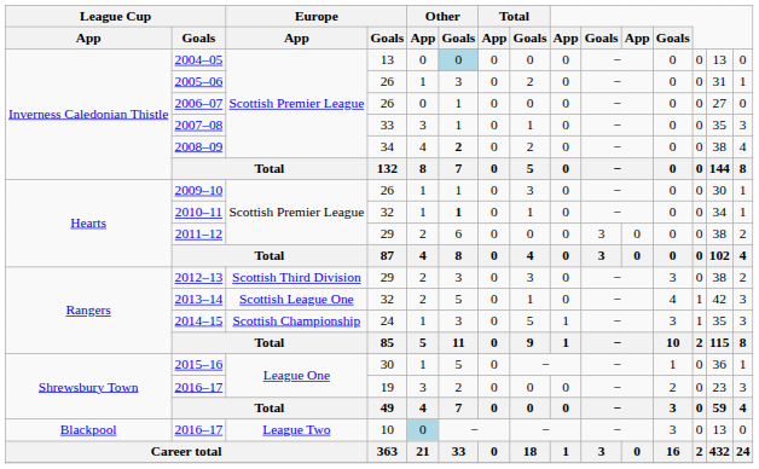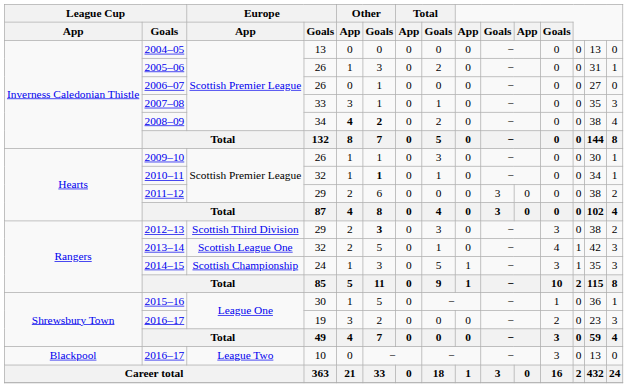2004–05 | Other / Goals: lightblue background -> no background
2008–09 | Other / App: normal -> bold
2012–13 | Other / Goals: normal -> bold
2016–17 / 10 | Other / App: lightblue background -> no background
